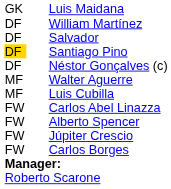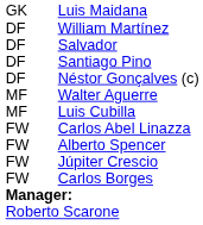Santiago Pino | column 1: gold background -> no background
